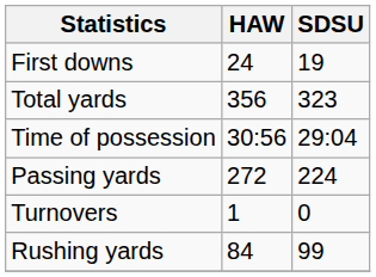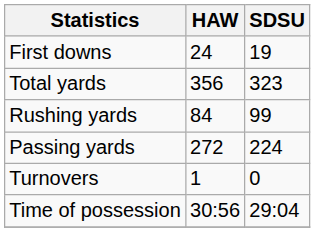rows swapped: Rushing yards <-> Time of possession
